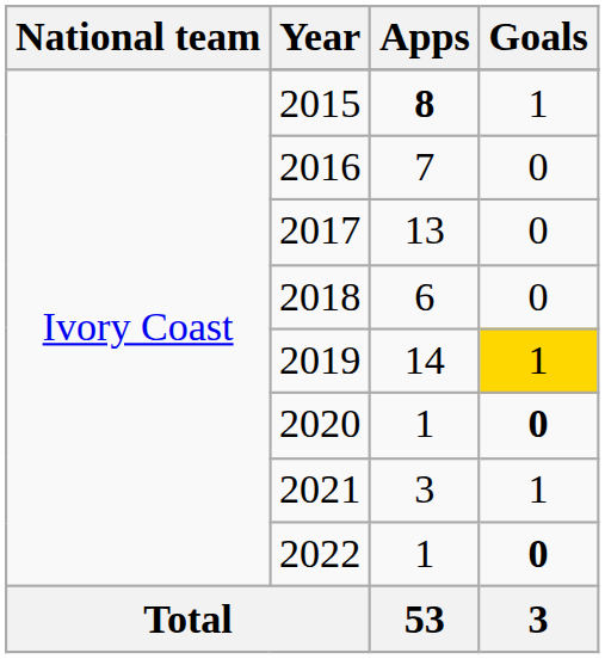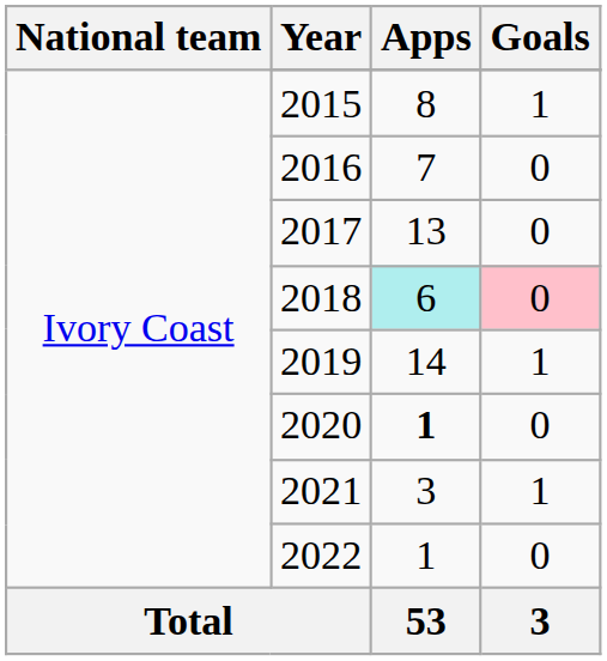2015 | Apps: bold -> normal
2018 | Apps: no background -> paleturquoise background
2018 | Goals: no background -> pink background
2019 | Goals: gold background -> no background
2020 | Apps: normal -> bold
2020 | Goals: bold -> normal
2022 | Goals: bold -> normal
